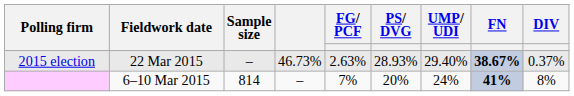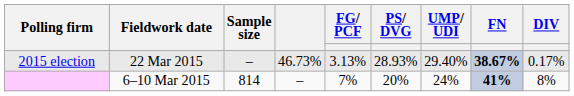2015 election | FG/ PCF: 2.63% -> 3.13%
2015 election | DIV: 0.37% -> 0.17%
